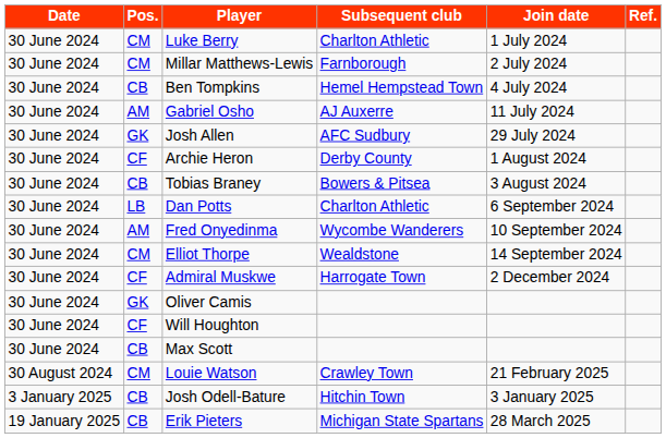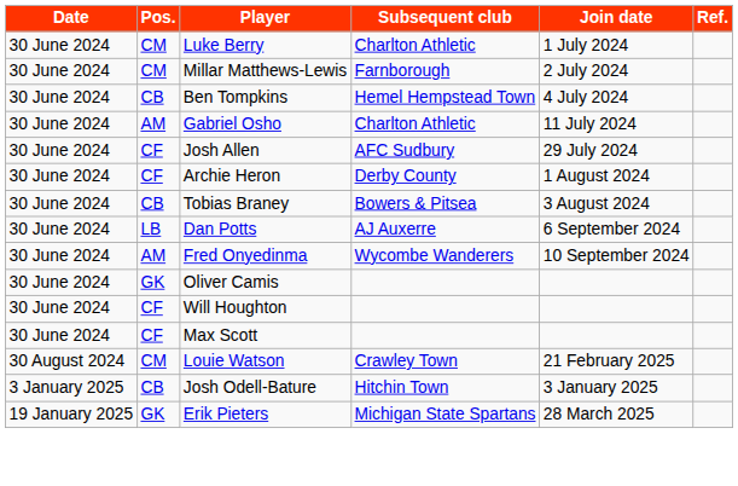Gabriel Osho | Subsequent club: AJ Auxerre -> Charlton Athletic
Josh Allen | Pos.: GK -> CF
Dan Potts | Subsequent club: Charlton Athletic -> AJ Auxerre
- row: 30 June 2024 | CM | Elliot Thorpe | Wealdstone | 14 September 2024
- row: 30 June 2024 | CF | Admiral Muskwe | Harrogate Town | 2 December 2024
Max Scott | Pos.: CB -> CF
Erik Pieters | Pos.: CB -> GK
